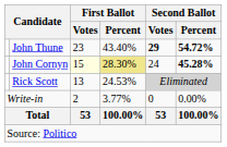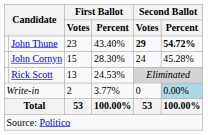John Cornyn | First Ballot / Votes: lightyellow background -> no background
John Cornyn | First Ballot / Percent: khaki background -> no background
John Cornyn | Second Ballot / Percent: bold -> normal
Write-in | Second Ballot / Percent: no background -> lightblue background
